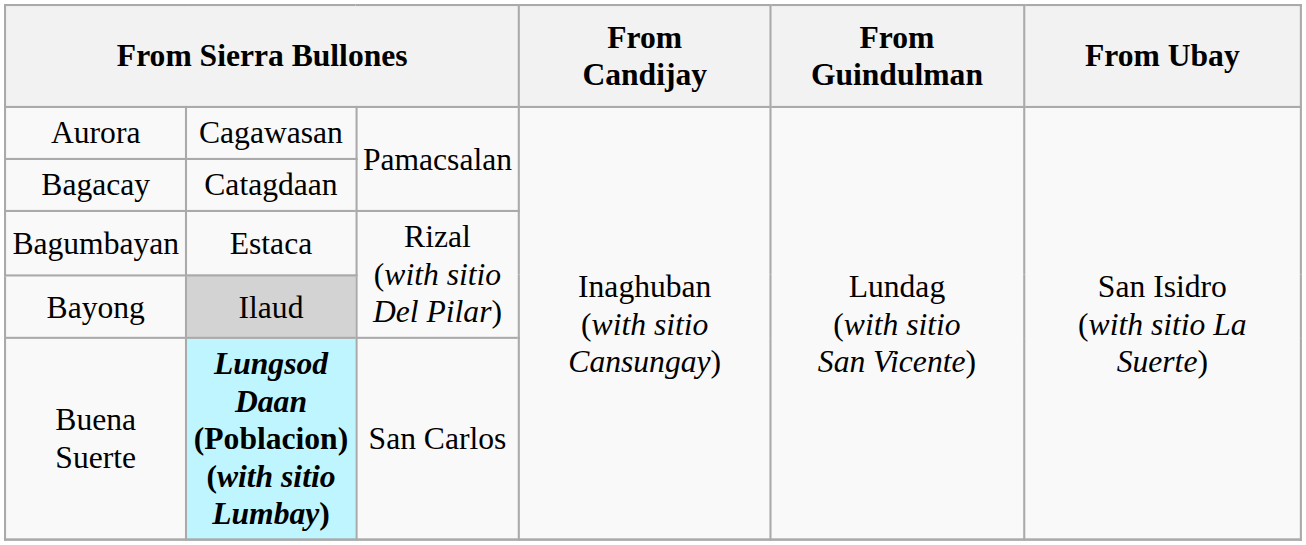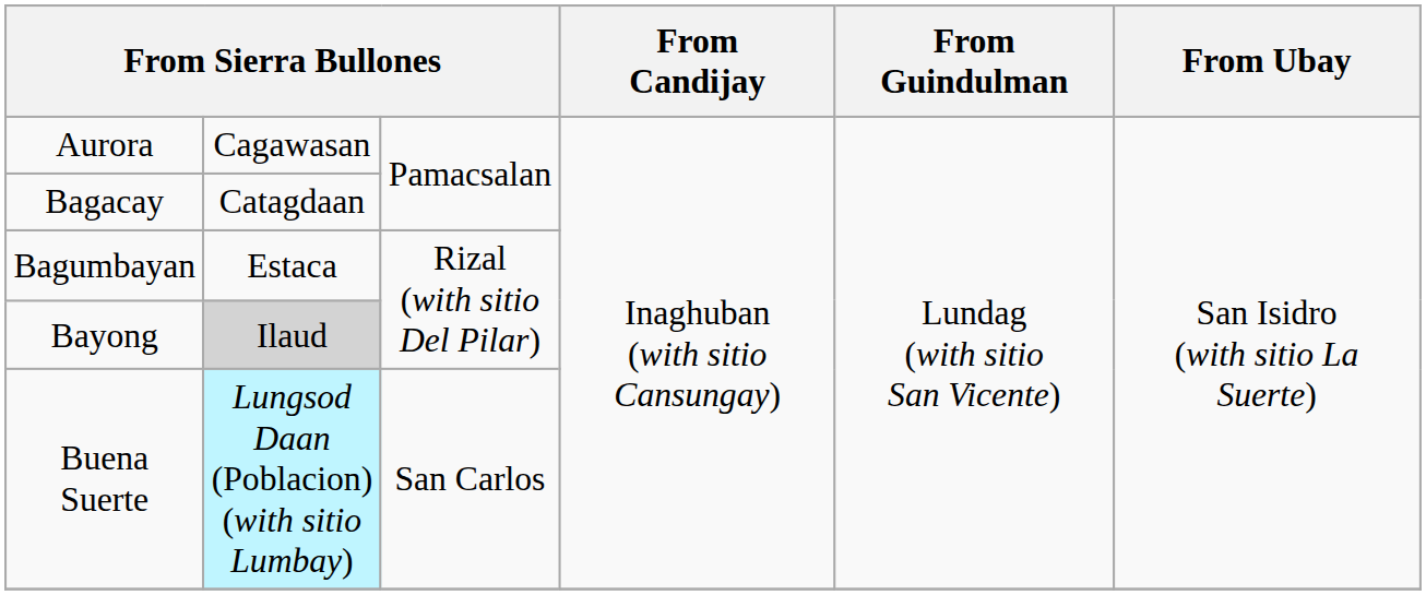Buena Suerte | column 2: bold -> normal
